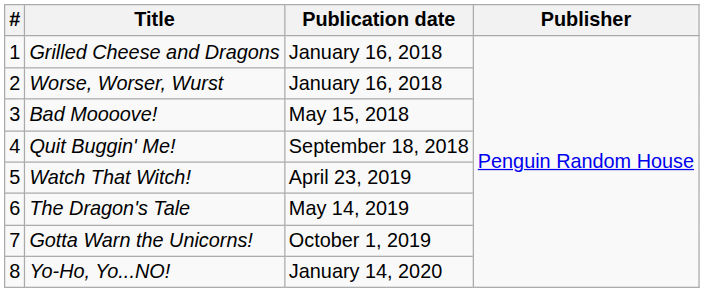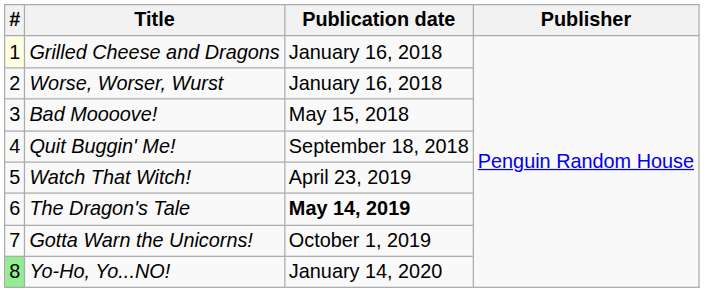Grilled Cheese and Dragons | #: no background -> lightyellow background
The Dragon's Tale | Publication date: normal -> bold
Yo-Ho, Yo...NO! | #: no background -> lightgreen background
